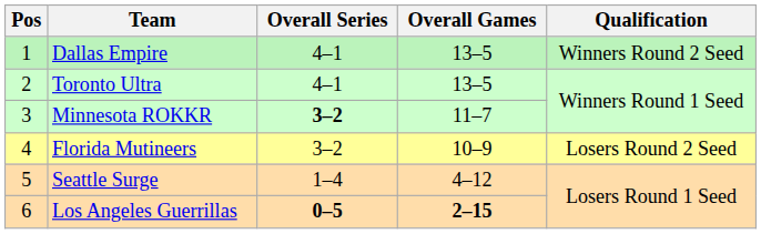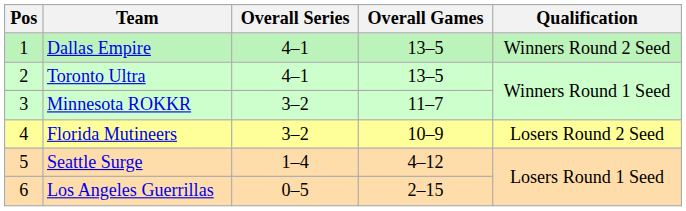Minnesota ROKKR | Overall Series: bold -> normal
Los Angeles Guerrillas | Overall Series: bold -> normal
Los Angeles Guerrillas | Overall Games: bold -> normal
